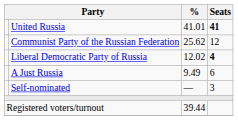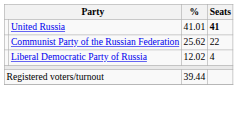Communist Party of the Russian Federation | Seats: 12 -> 22
Liberal Democratic Party of Russia | Seats: bold -> normal
- row: A Just Russia | 9.49 | 6
- row: Self-nominated | — | 3
